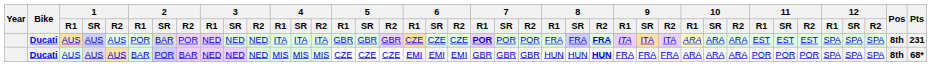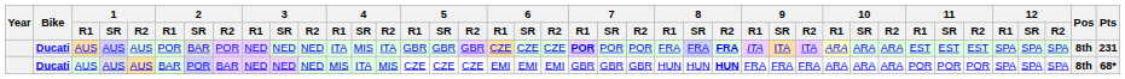row 3 | 4 / SR: ITA -> MIS
row 4 | 4 / SR: MIS -> ITA
